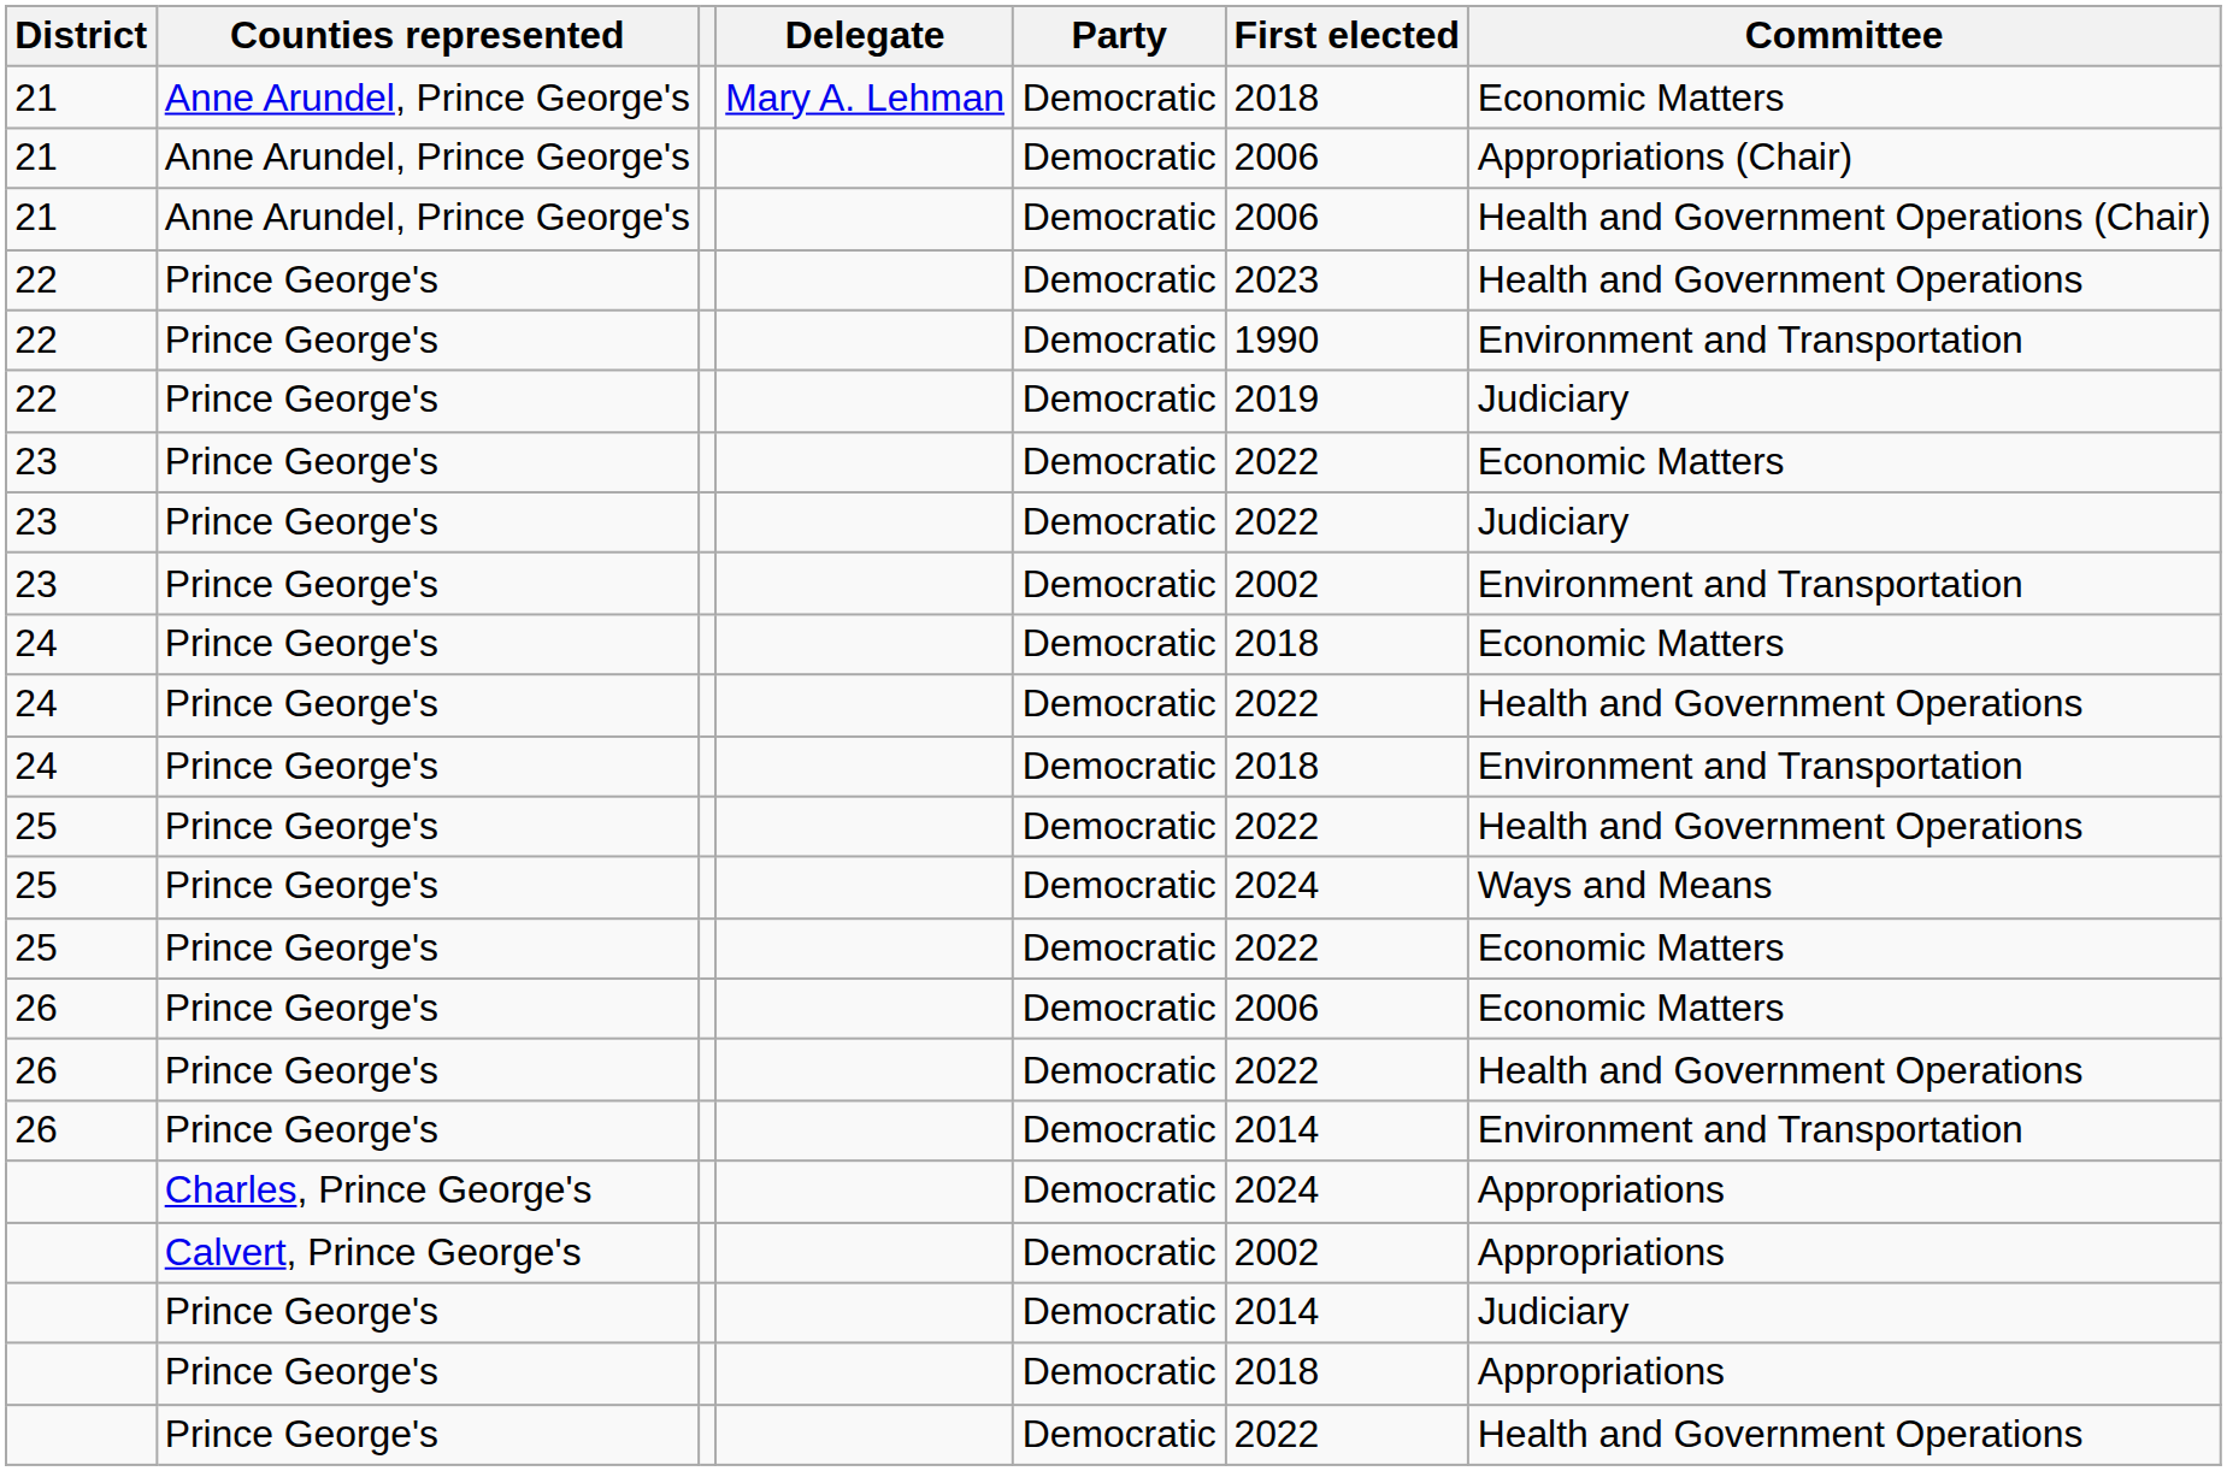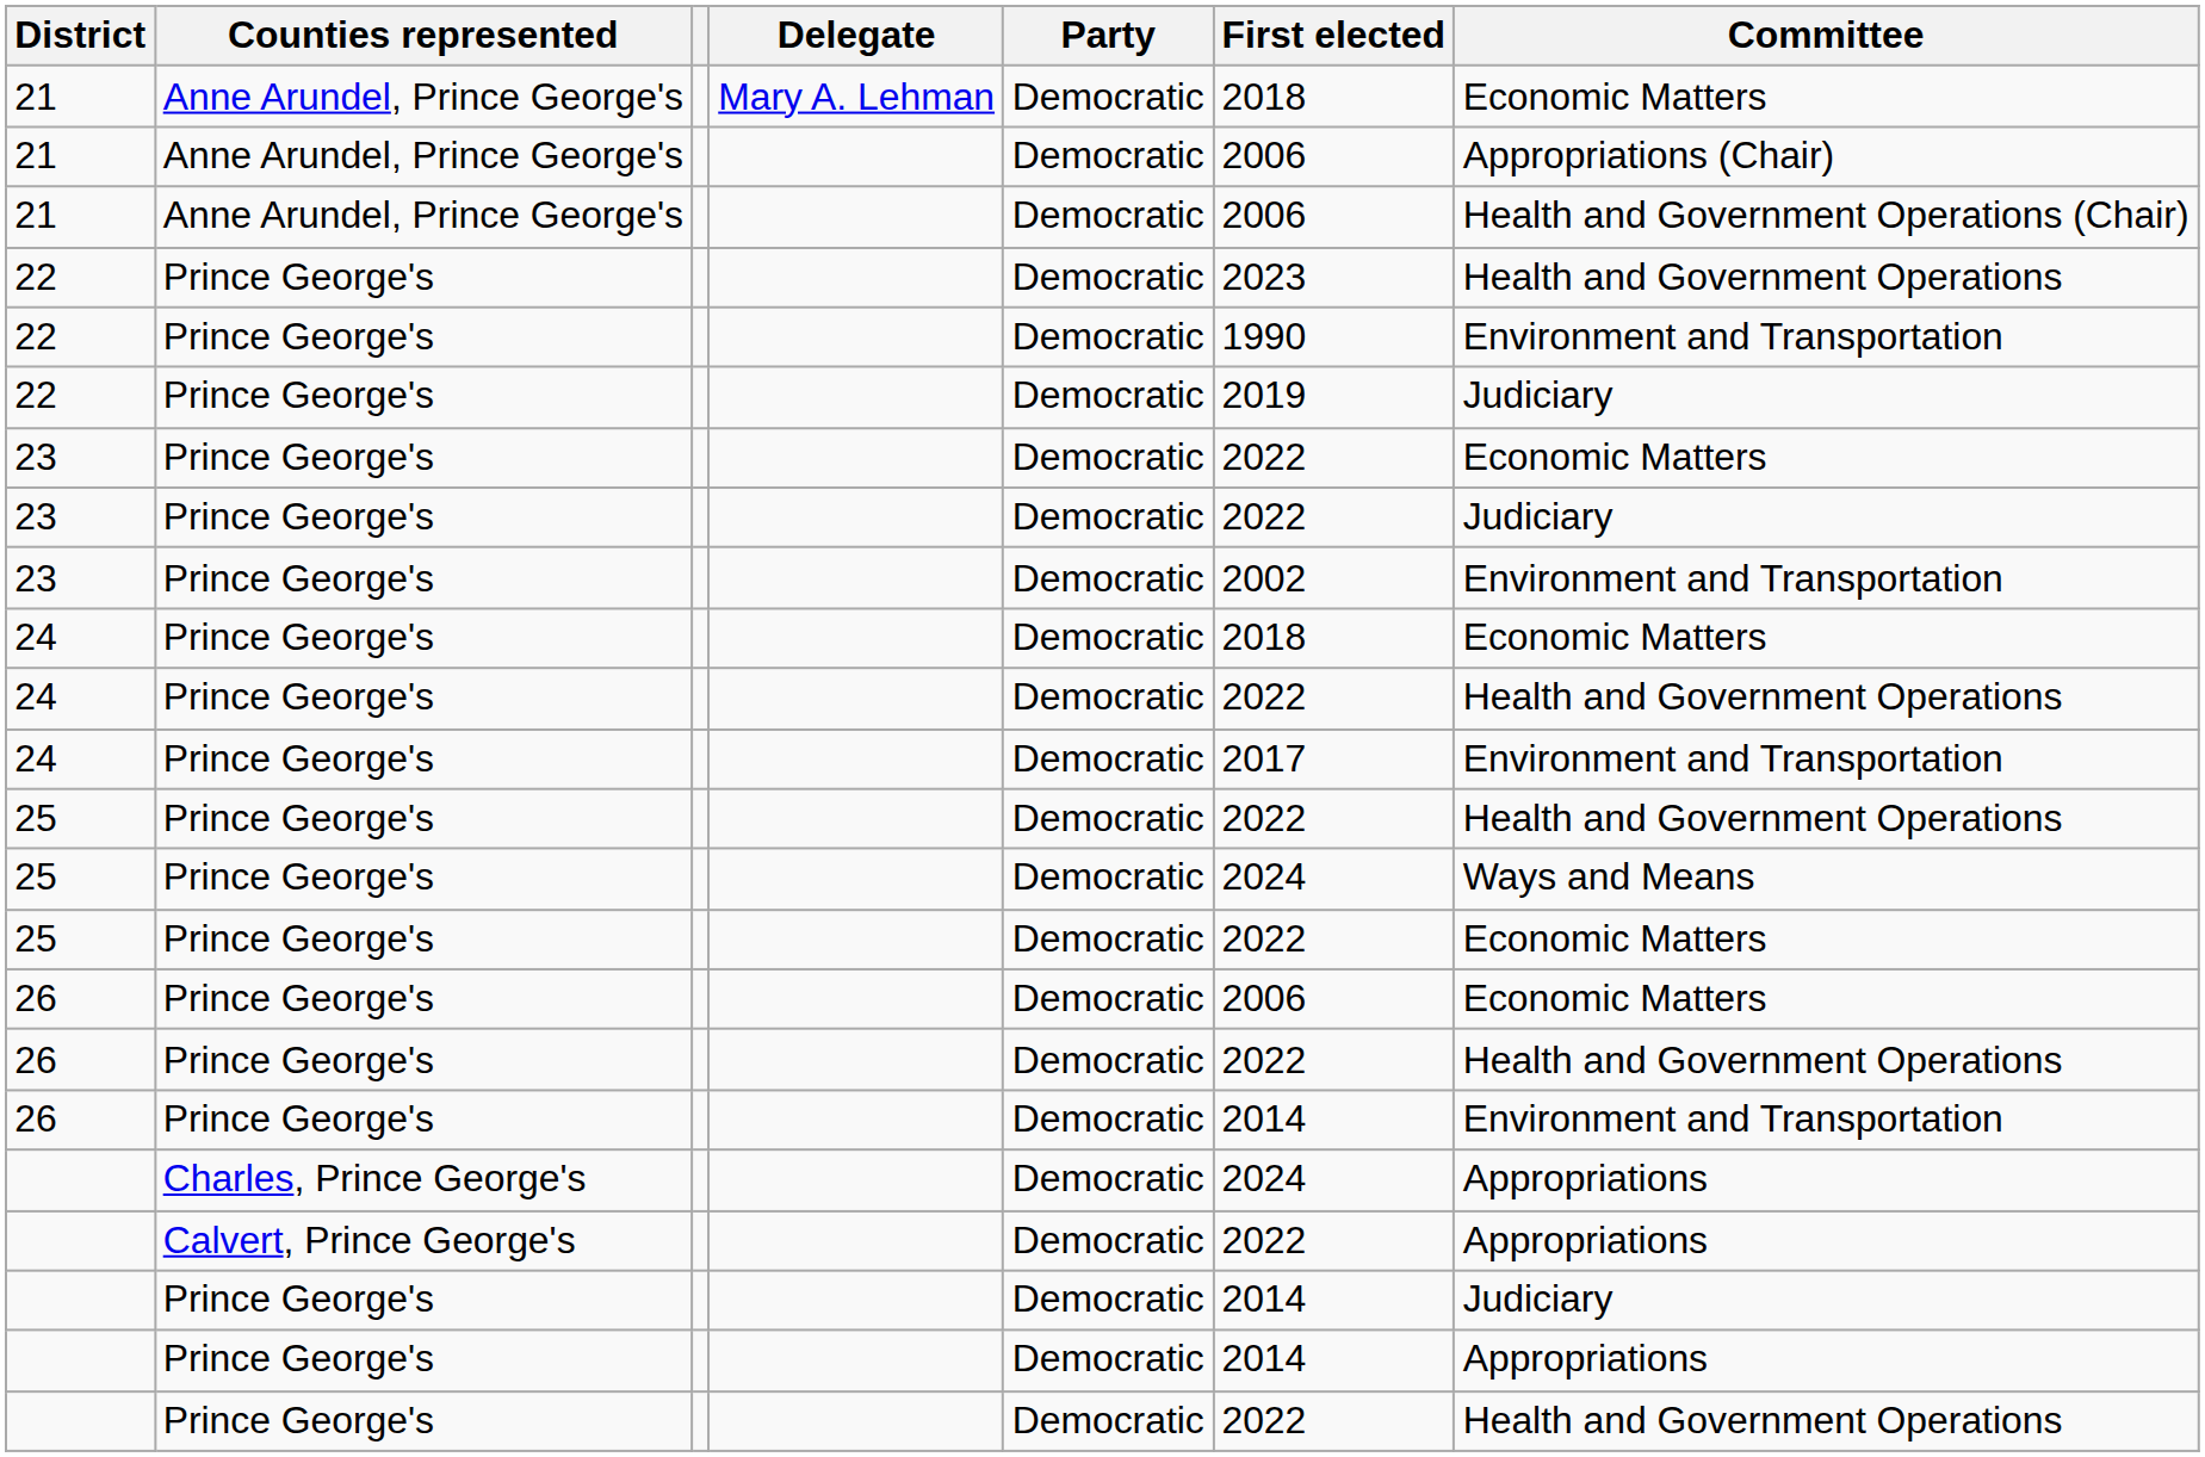row 13 | First elected: 2018 -> 2017
row 21 | First elected: 2002 -> 2022
row 23 | First elected: 2018 -> 2014
